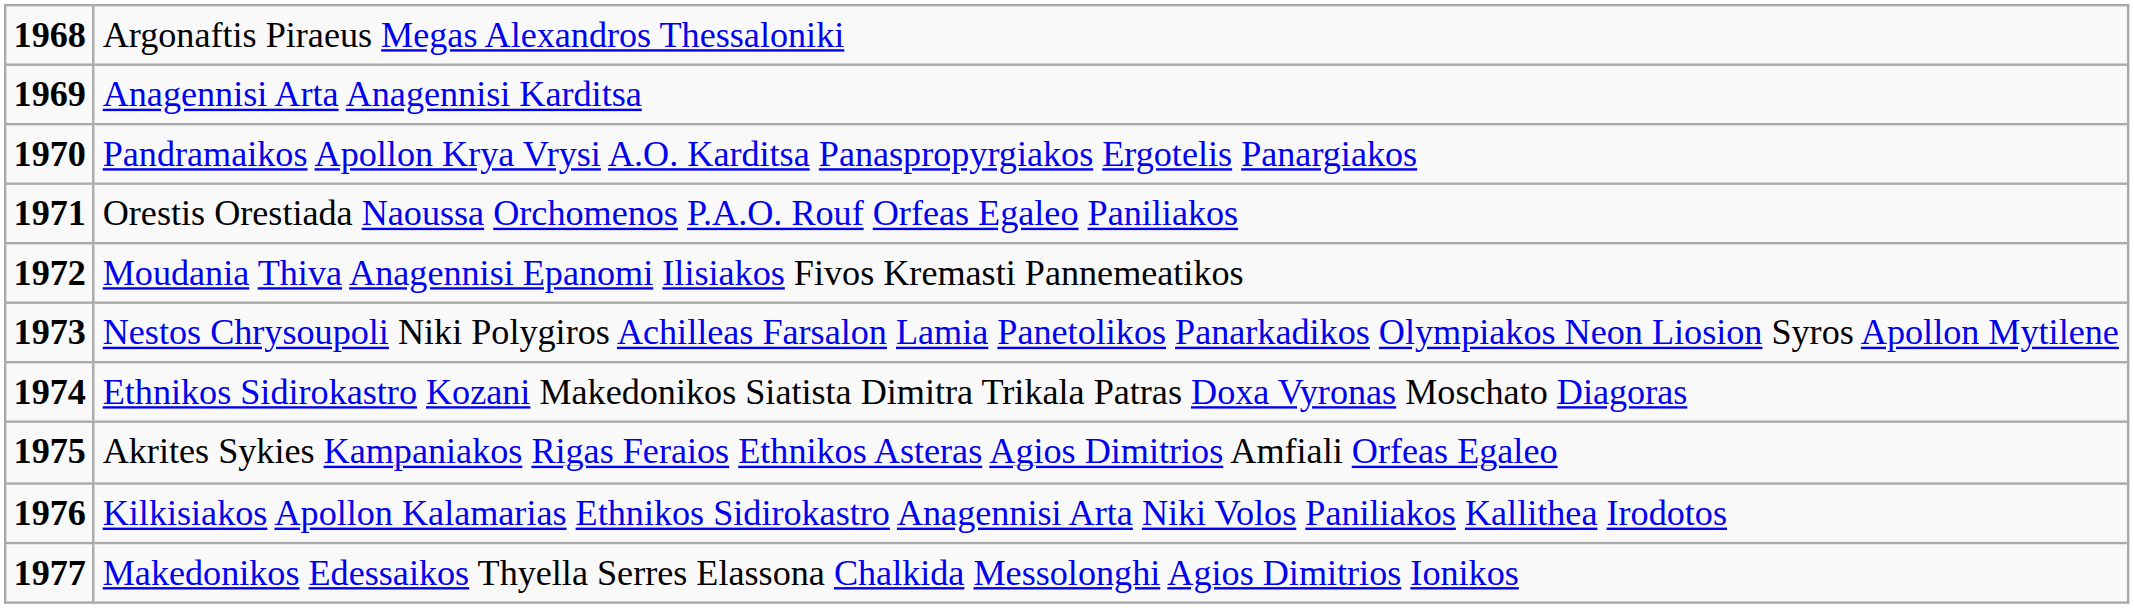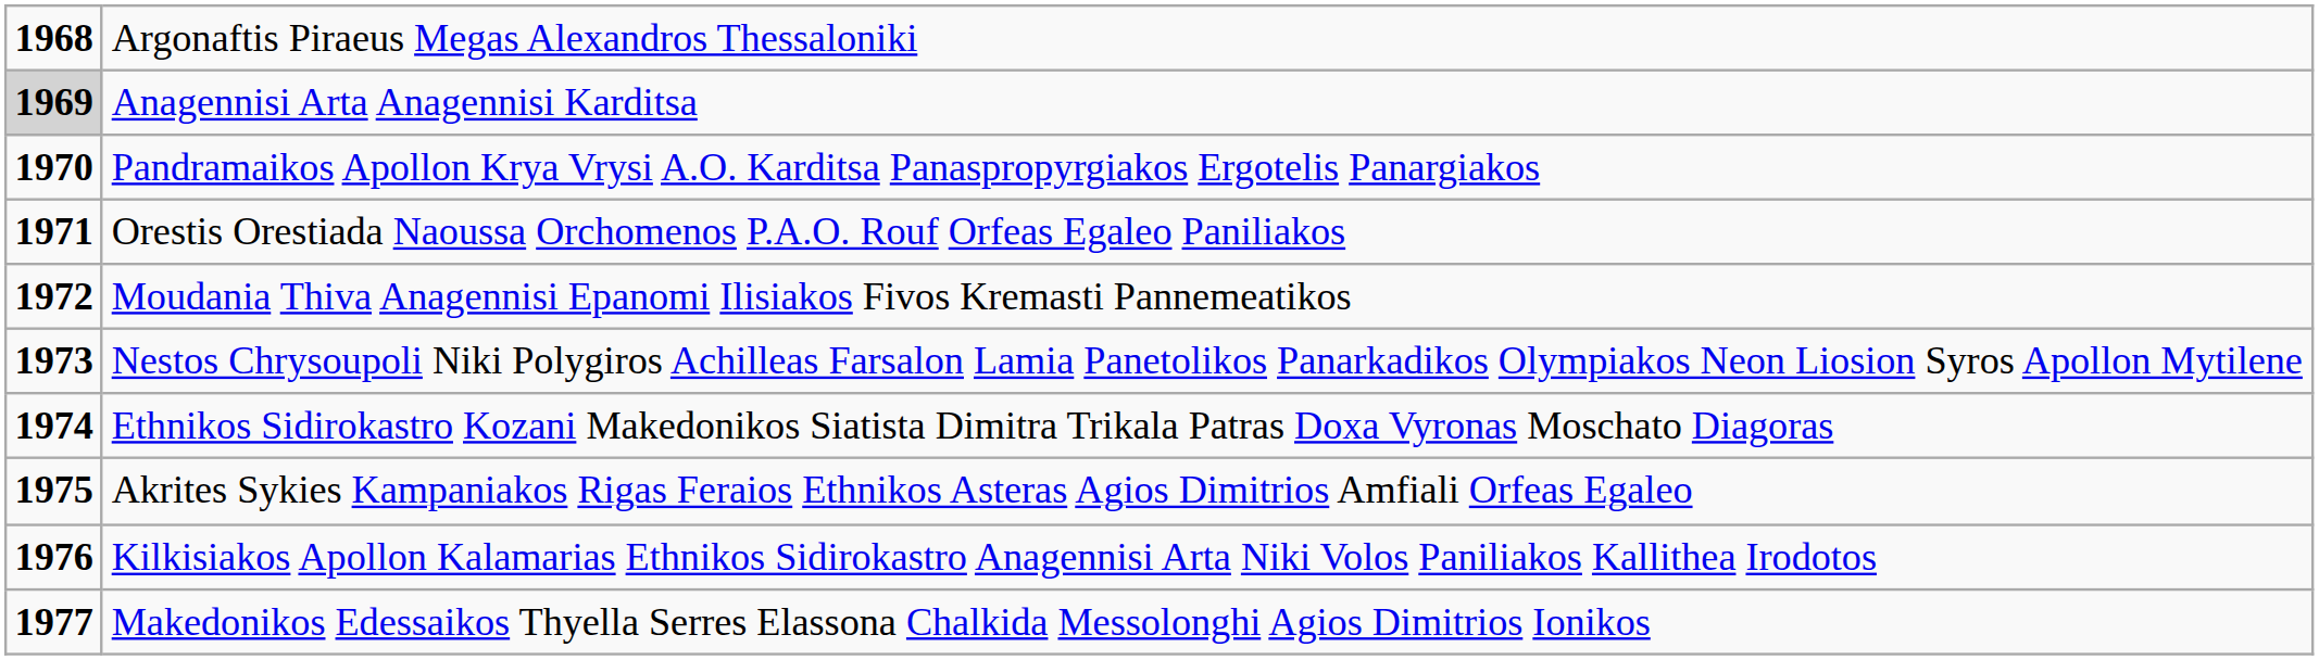Anagennisi Arta Anagennisi Karditsa | column 1: no background -> lightgrey background
